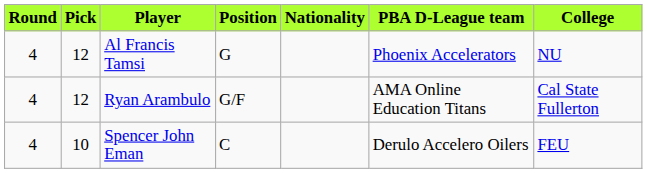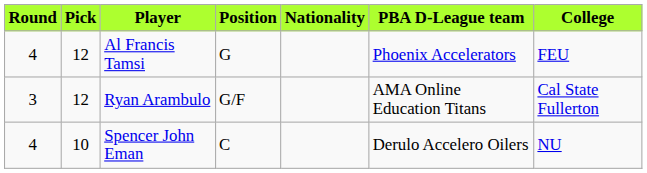Al Francis Tamsi | College: NU -> FEU
Ryan Arambulo | Round: 4 -> 3
Spencer John Eman | College: FEU -> NU
